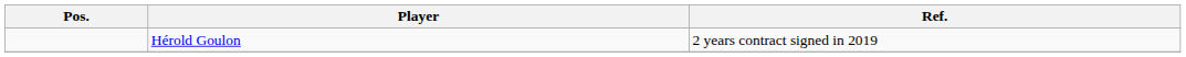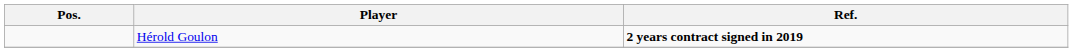Hérold Goulon | Ref.: normal -> bold
